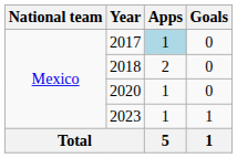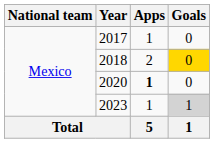2017 | Apps: lightblue background -> no background
2018 | Goals: no background -> gold background
2020 | Apps: normal -> bold
2023 | Goals: no background -> lightgrey background
